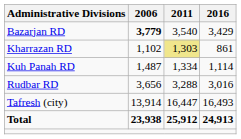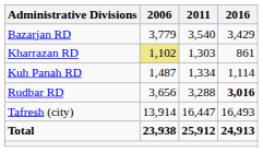Bazarjan RD | 2006: bold -> normal
Kharrazan RD | 2006: no background -> khaki background
Kharrazan RD | 2011: khaki background -> no background
Rudbar RD | 2016: normal -> bold
